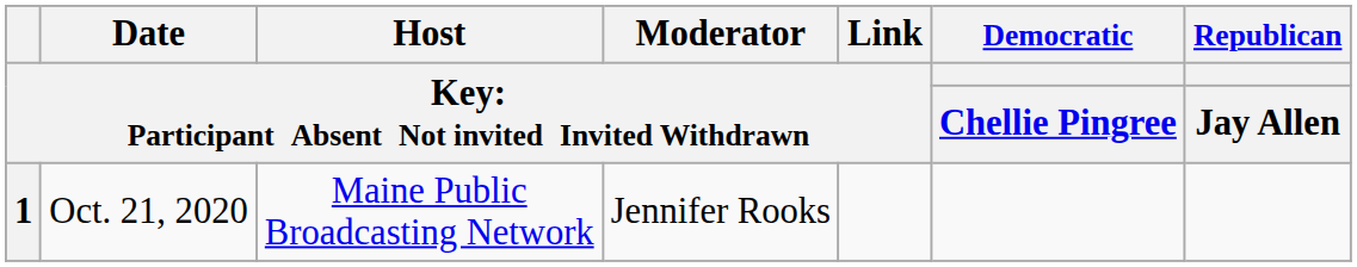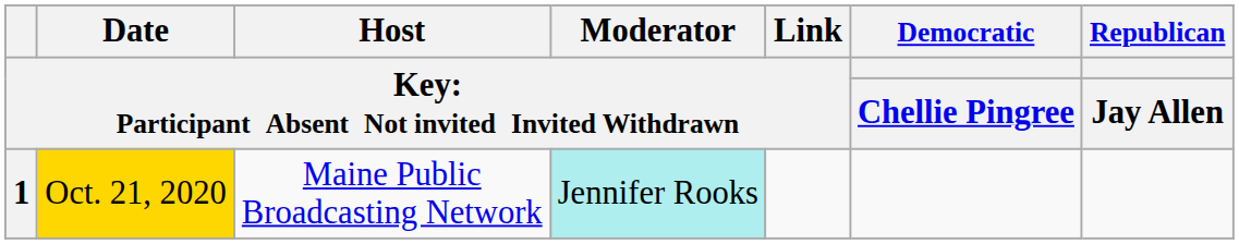1 | column 2: no background -> gold background
1 | column 4: no background -> paleturquoise background
